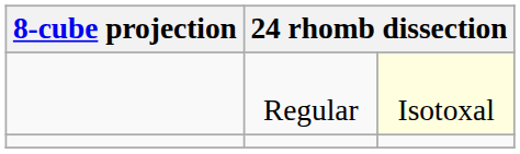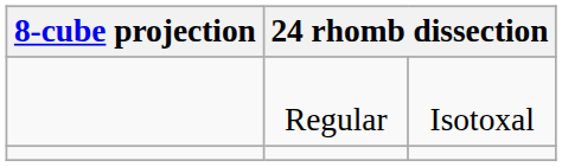Regular | column 3: lightyellow background -> no background
